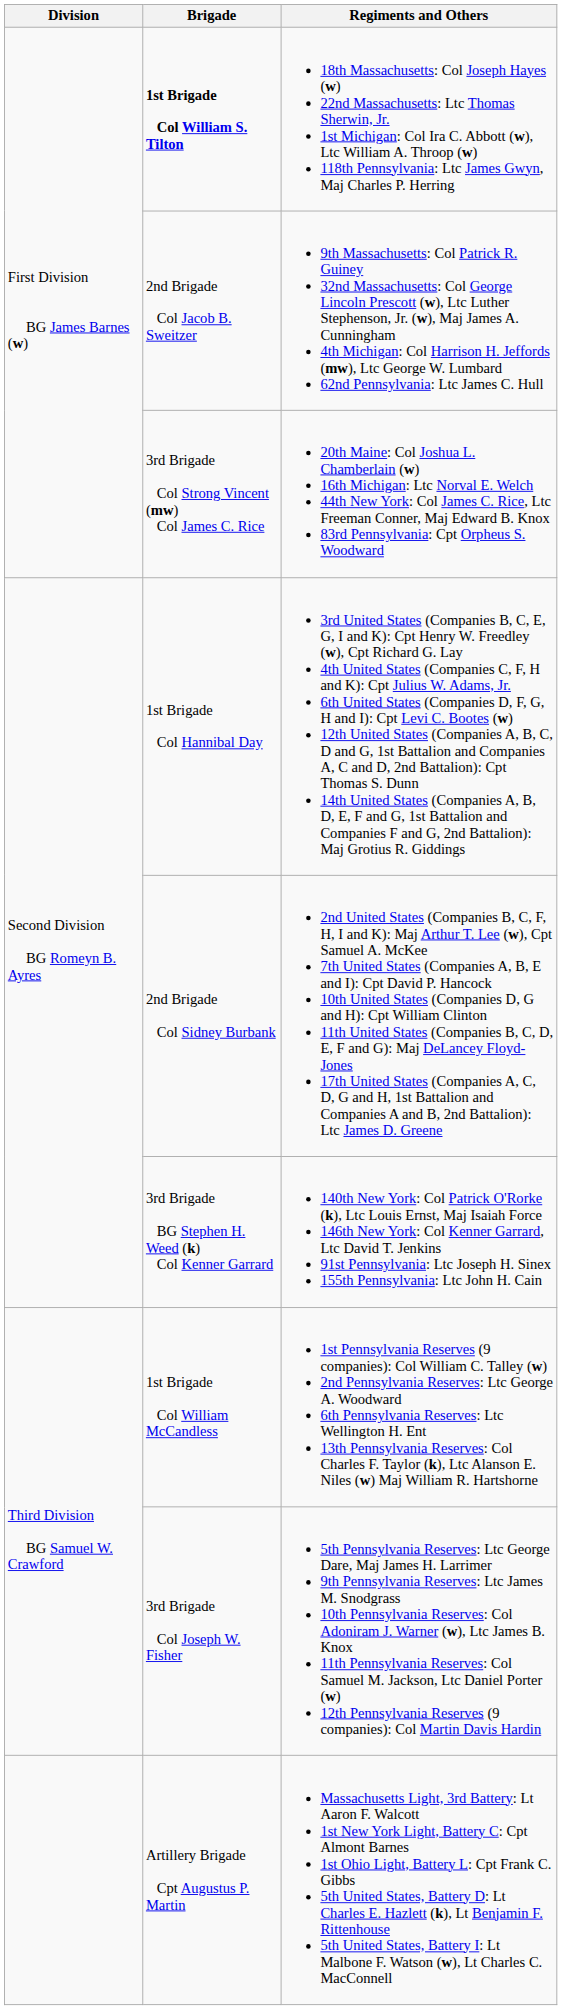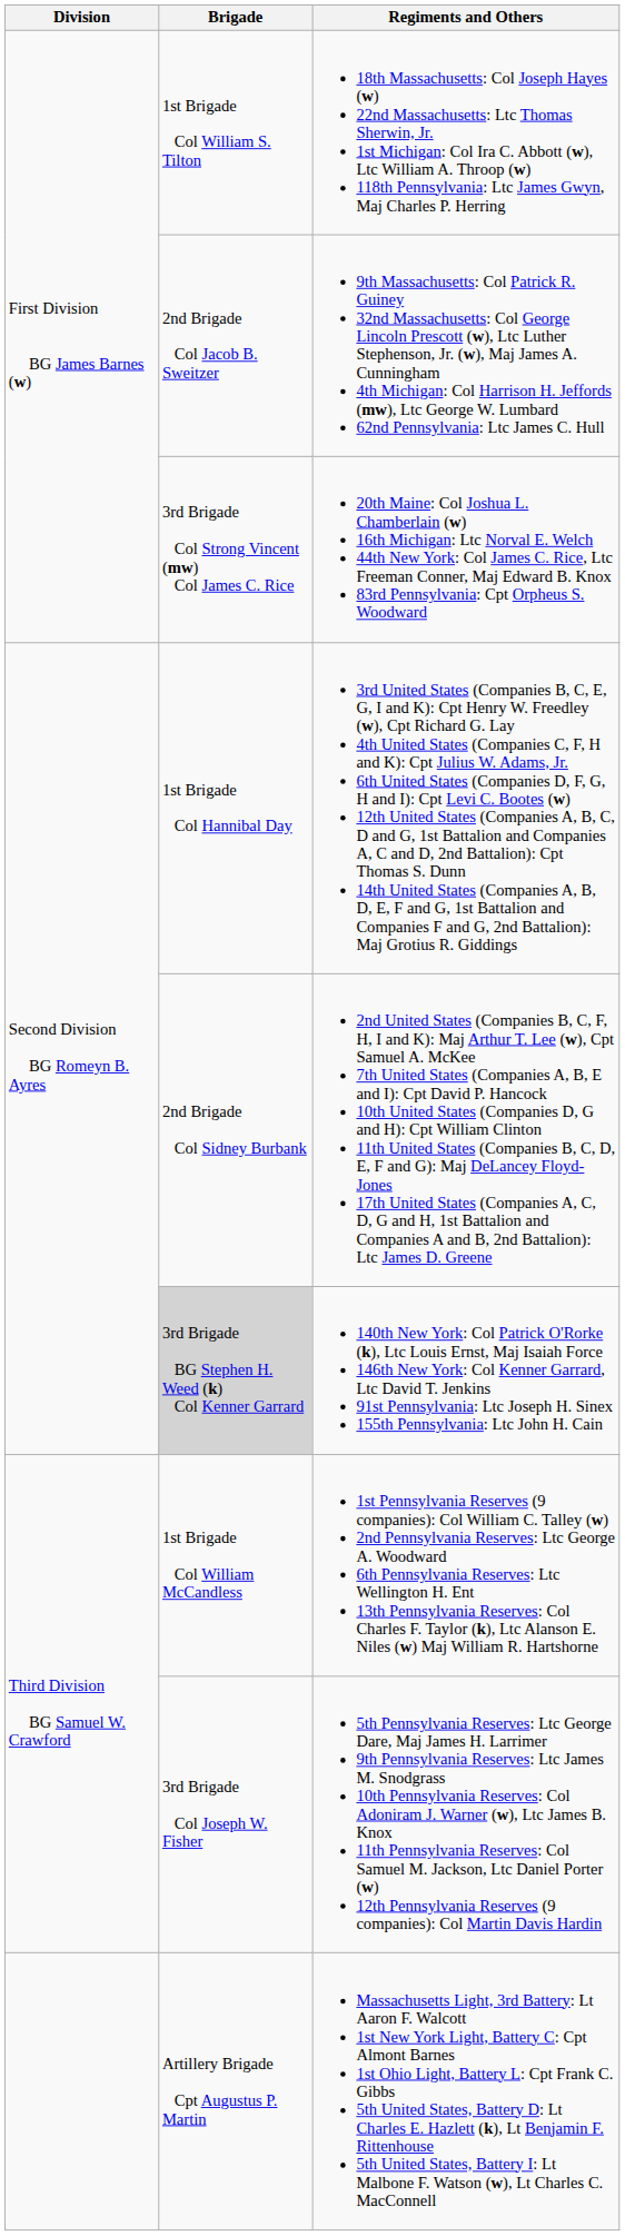1st Brigade Col William S. Tilton | Brigade: bold -> normal
3rd Brigade BG Stephen H. Weed (k) Col Kenner Garrard | Brigade: no background -> lightgrey background
